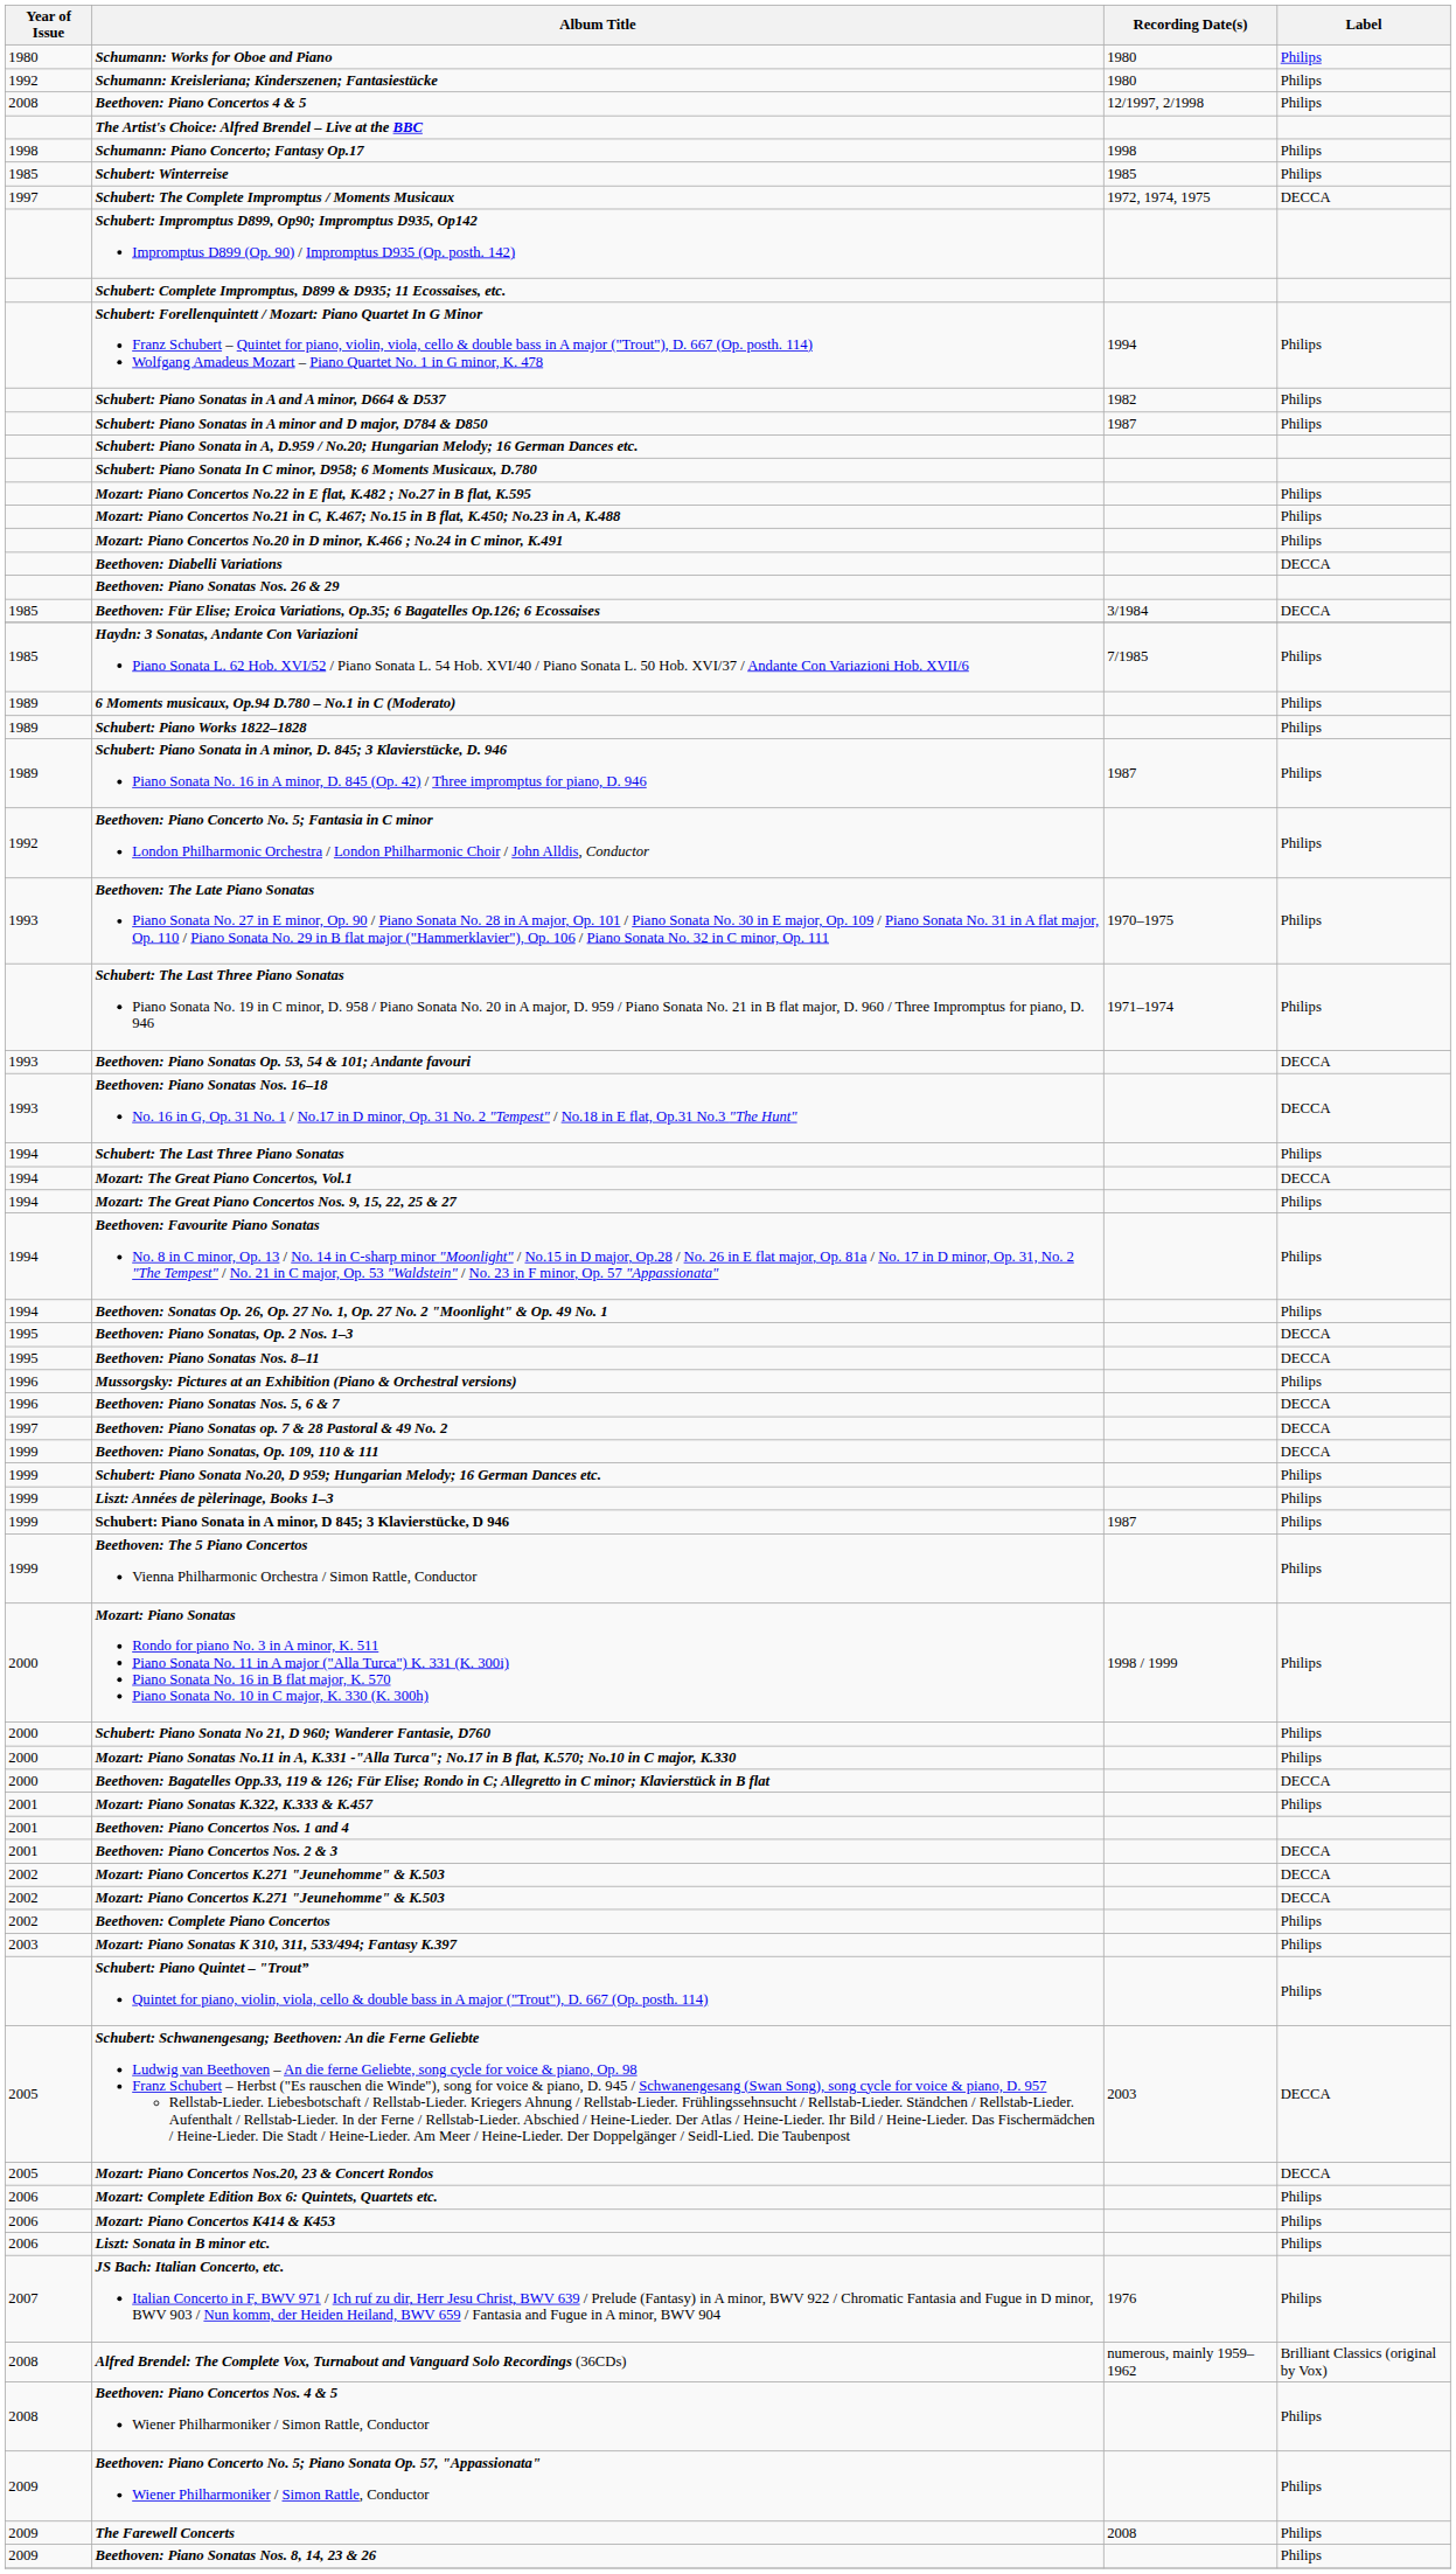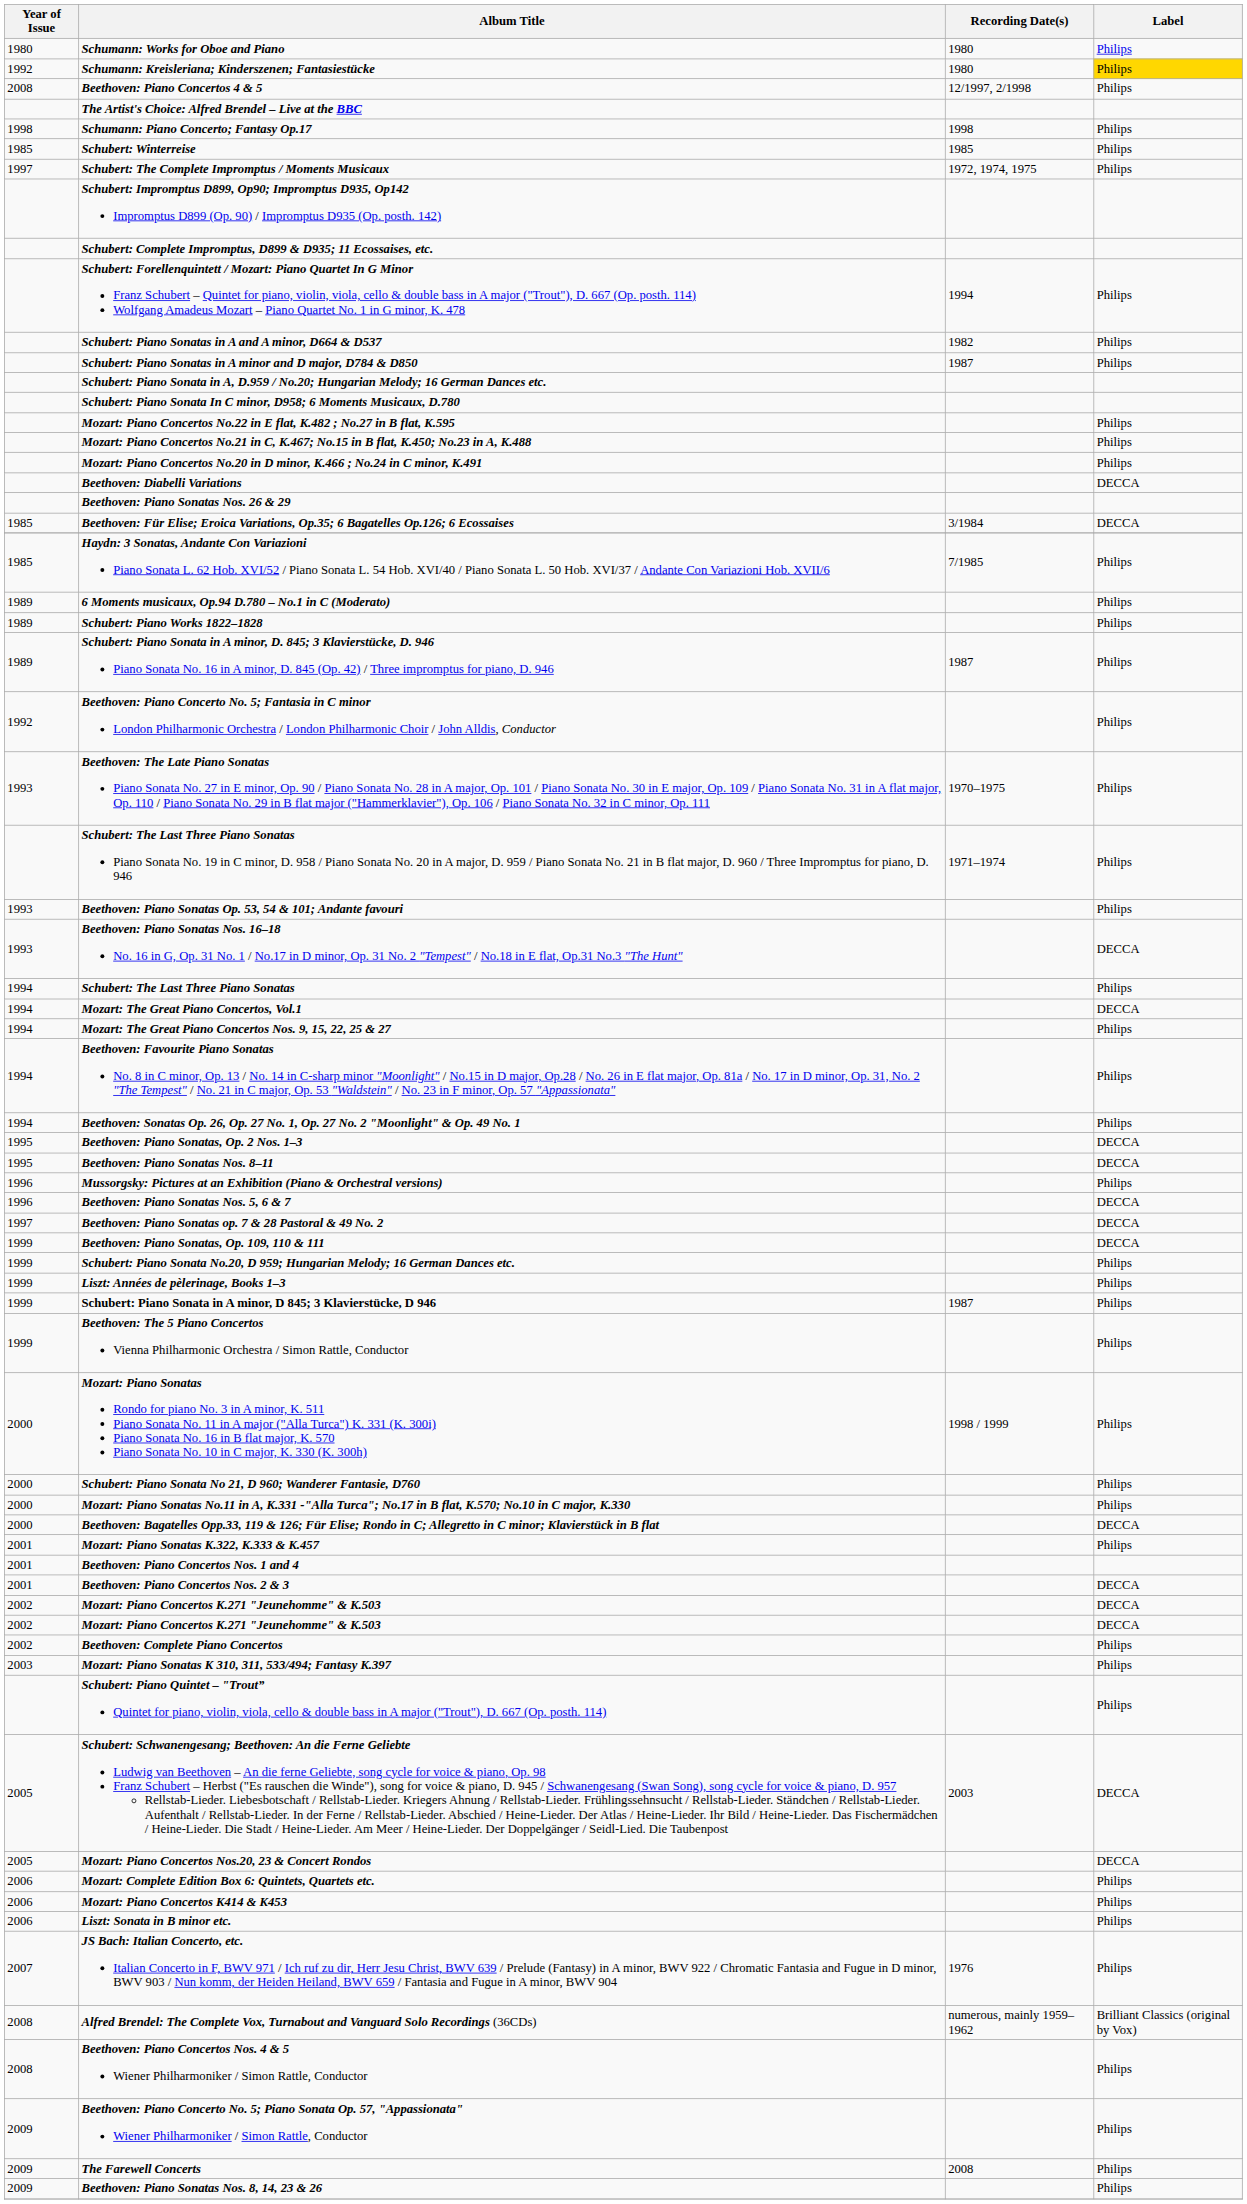Schumann: Kreisleriana; Kinderszenen; Fantasiestücke | Label: no background -> gold background
Schubert: The Complete Impromptus / Moments Musicaux | Label: DECCA -> Philips
Beethoven: Piano Sonatas Op. 53, 54 & 101; Andante favouri | Label: DECCA -> Philips
